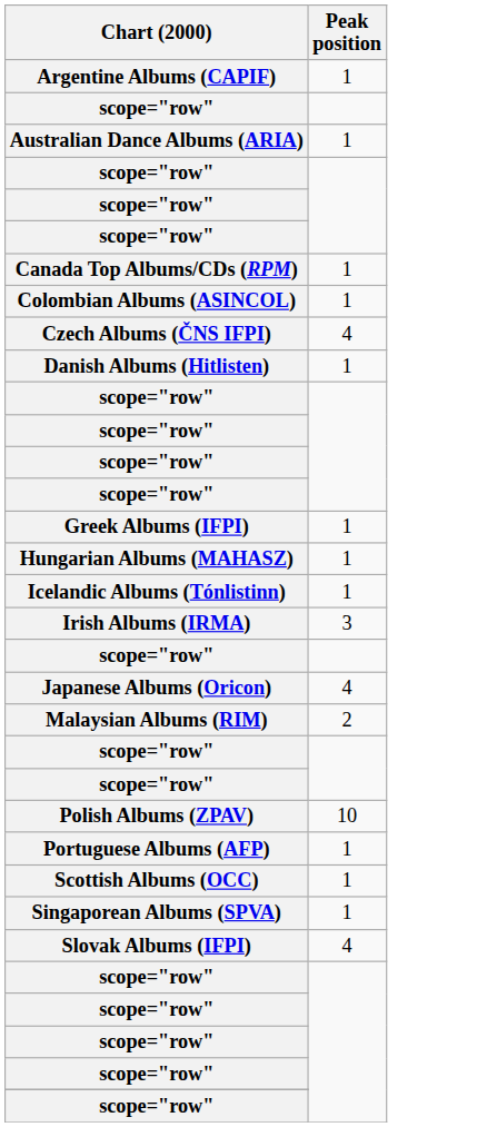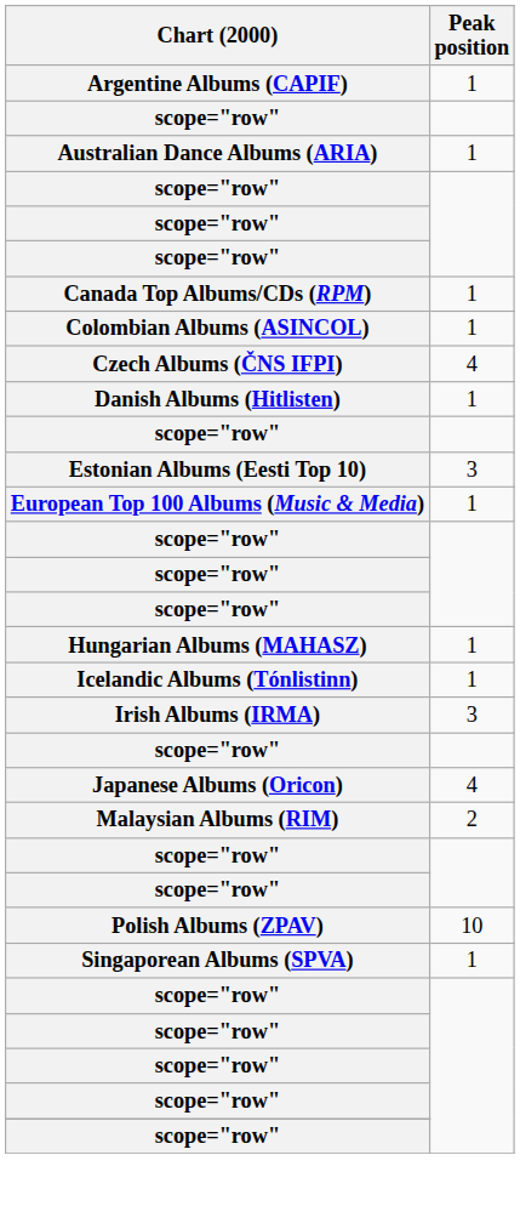+ row: Estonian Albums (Eesti Top 10) | 3
+ row: European Top 100 Albums (Music & Media) | 1
- row: Greek Albums (IFPI) | 1
- row: Portuguese Albums (AFP) | 1
- row: Scottish Albums (OCC) | 1
- row: Slovak Albums (IFPI) | 4
